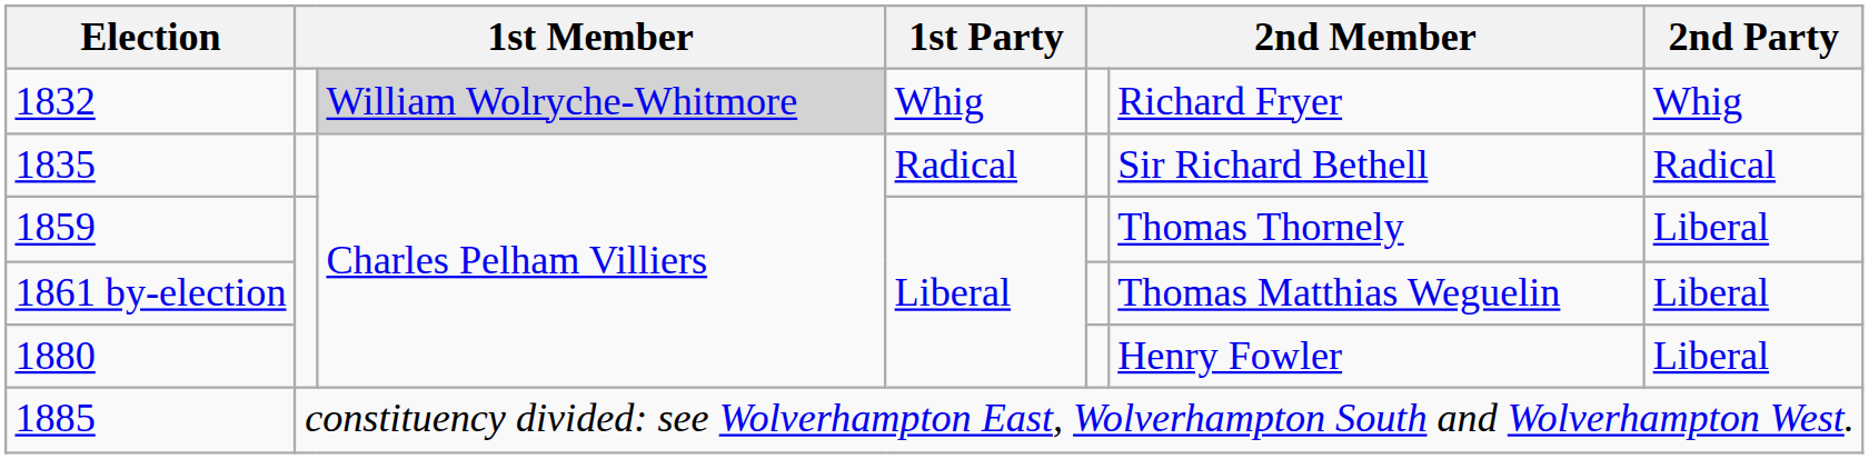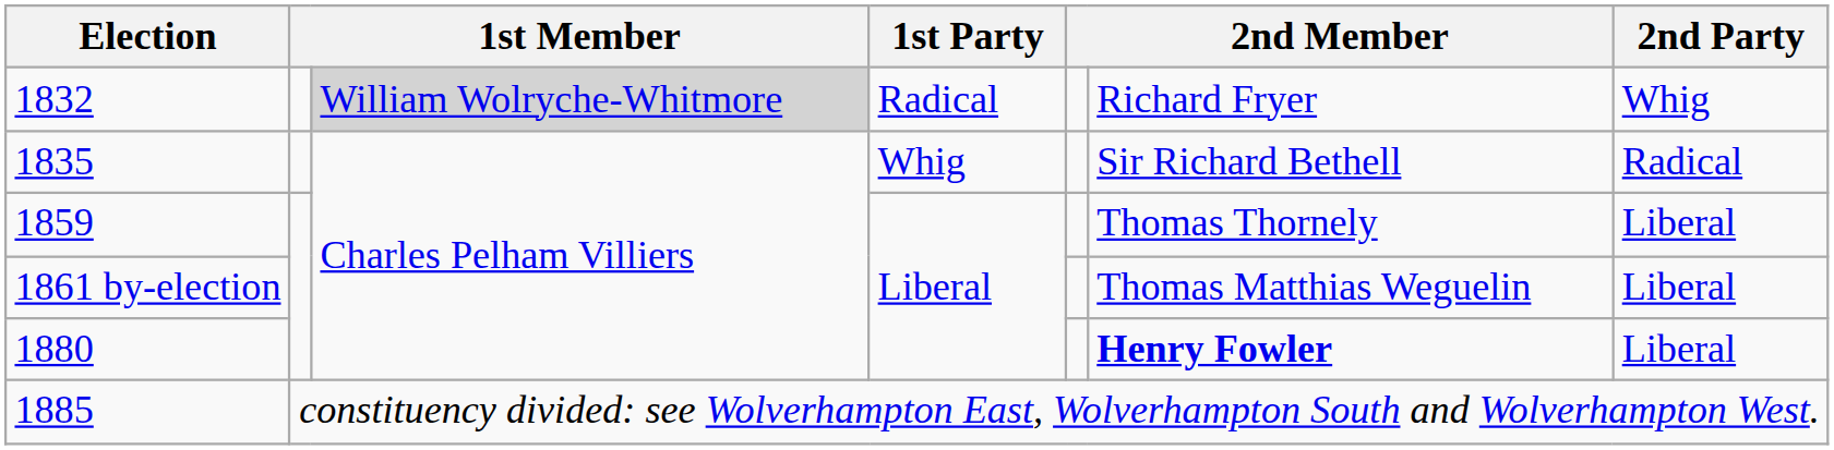1832 | 1st Party: Whig -> Radical
1835 | 1st Party: Radical -> Whig
1880 | column 6: normal -> bold
